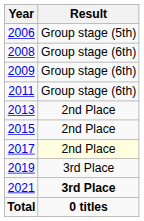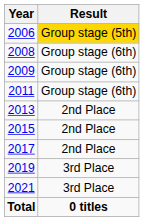2006 | Result: no background -> gold background
2017 | Result: lightyellow background -> no background
2021 | Result: bold -> normal
